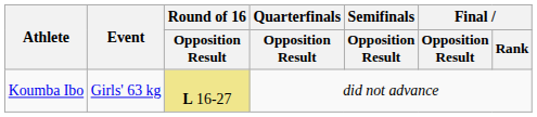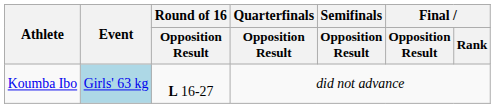Koumba Ibo | Event: no background -> lightblue background
Koumba Ibo | Round of 16 / Opposition Result: khaki background -> no background
